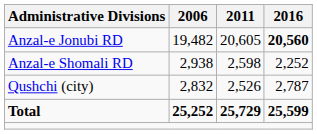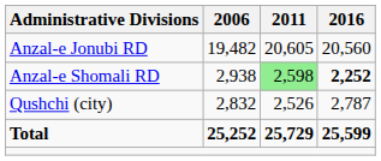Anzal-e Jonubi RD | 2016: bold -> normal
Anzal-e Shomali RD | 2011: no background -> lightgreen background
Anzal-e Shomali RD | 2016: normal -> bold
